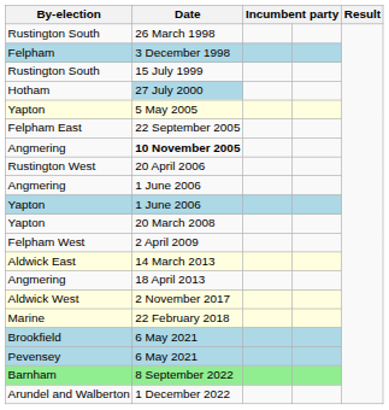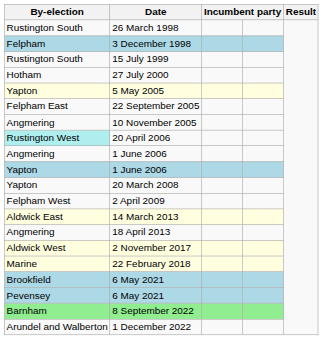27 July 2000 | Date: lightblue background -> no background
10 November 2005 | Date: bold -> normal
20 April 2006 | By-election: no background -> paleturquoise background
